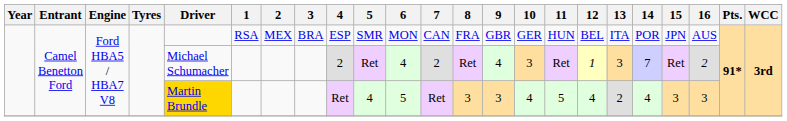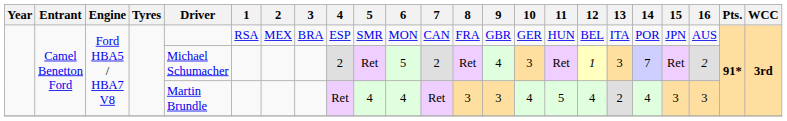row 3 | 6: 4 -> 5
row 4 | Driver: gold background -> no background
row 4 | 6: 5 -> 4
